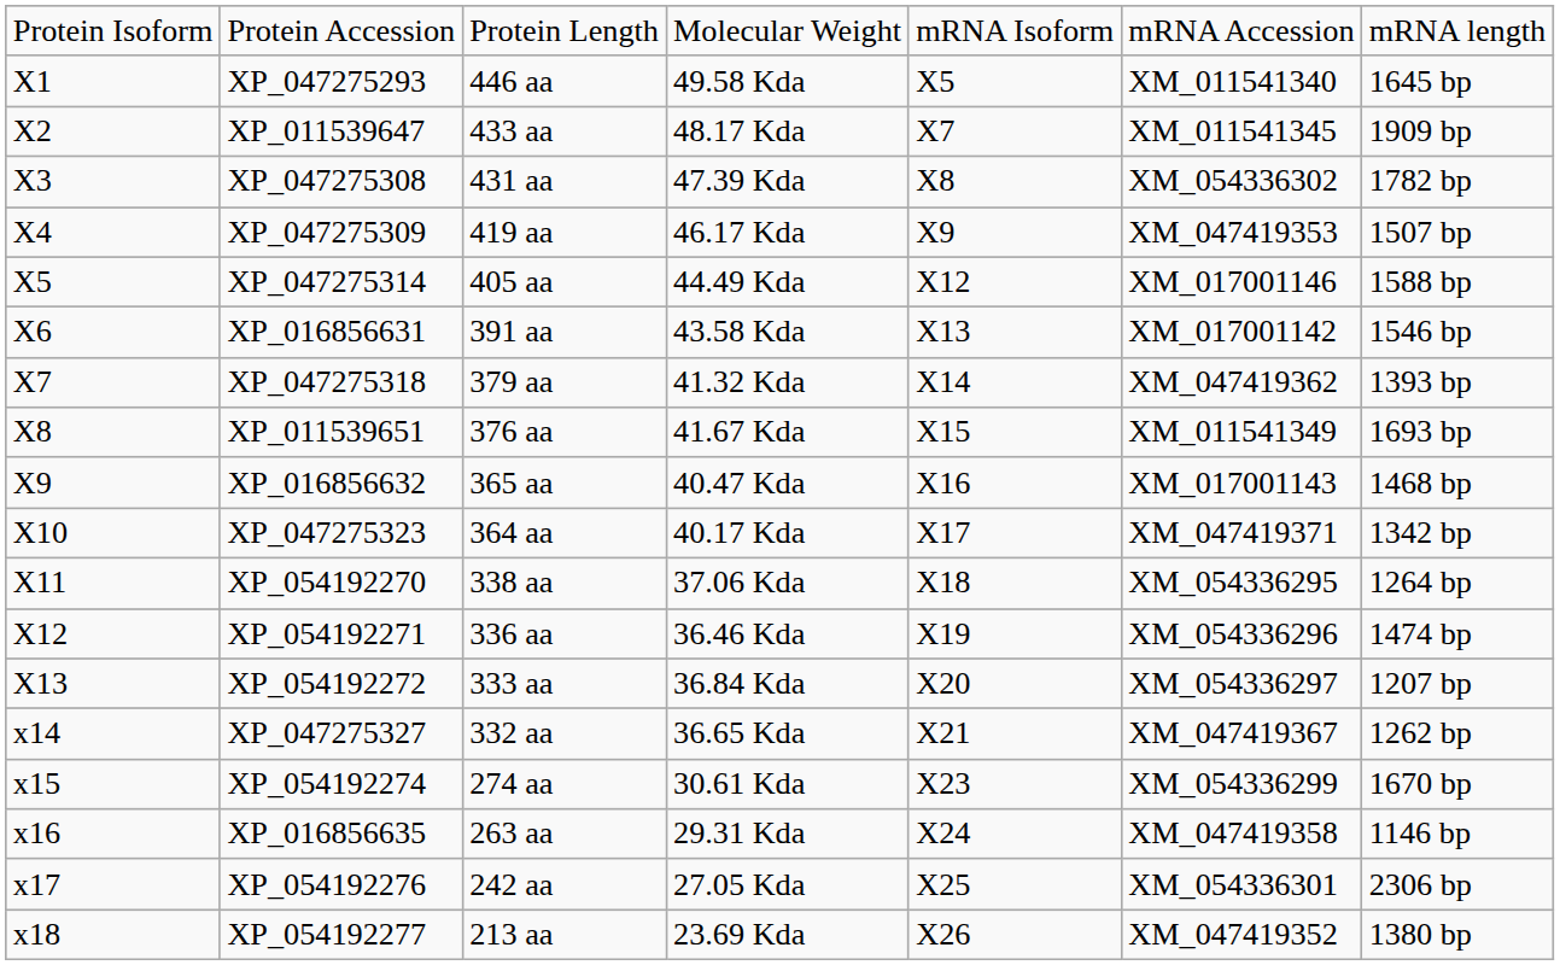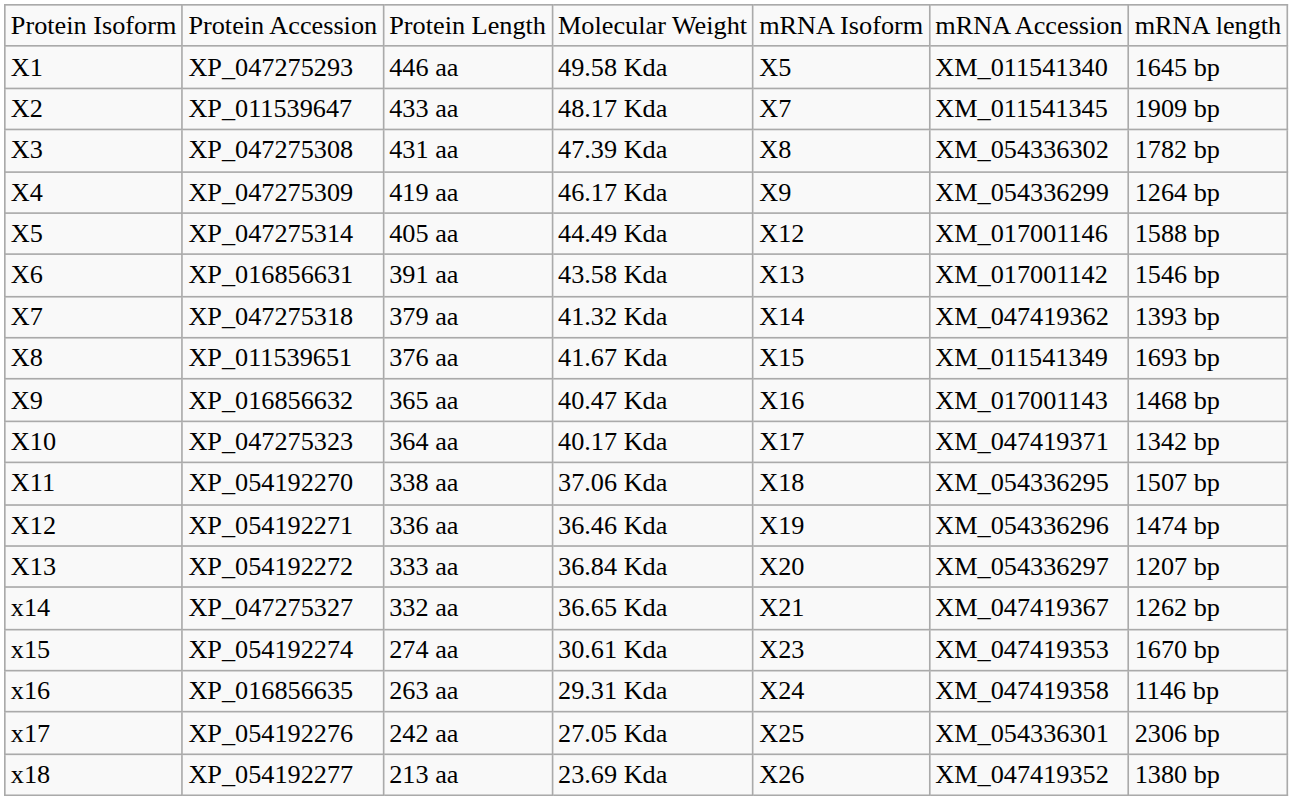XP_047275309 | column 6: XM_047419353 -> XM_054336299
XP_047275309 | column 7: 1507 bp -> 1264 bp
XP_054192270 | column 7: 1264 bp -> 1507 bp
XP_054192274 | column 6: XM_054336299 -> XM_047419353
